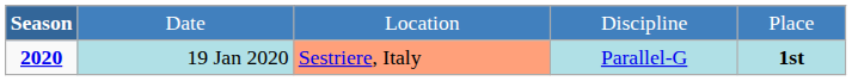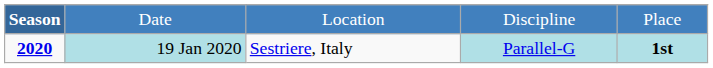2020 | column 3: lightsalmon background -> no background
